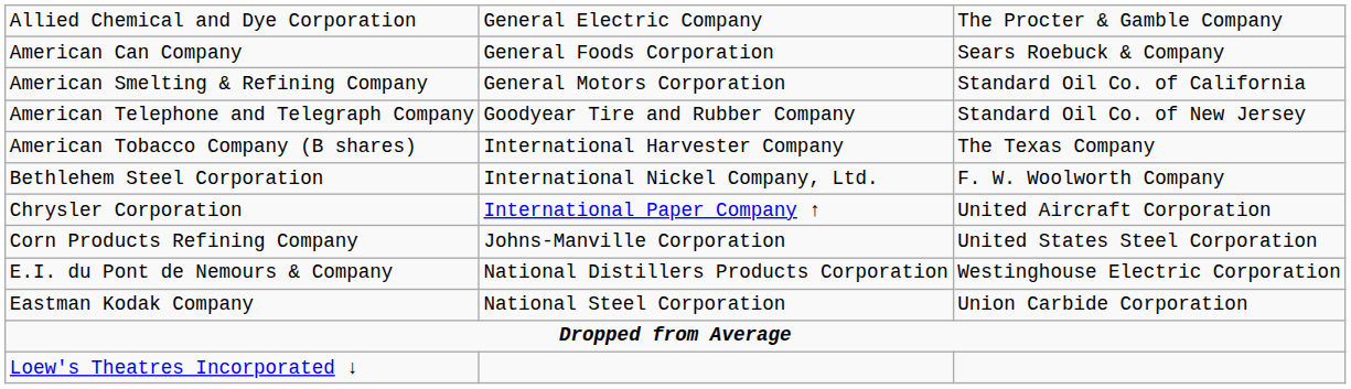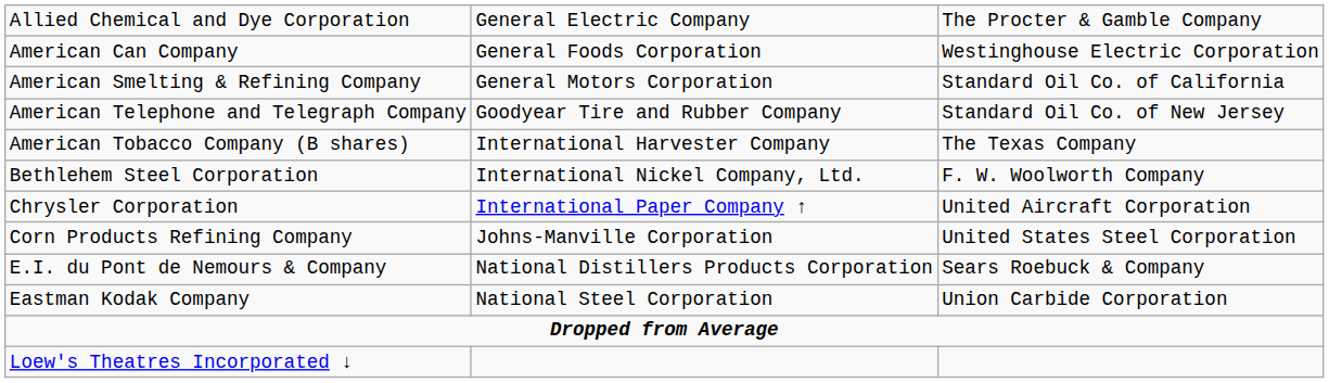American Can Company | column 3: Sears Roebuck & Company -> Westinghouse Electric Corporation
E.I. du Pont de Nemours & Company | column 3: Westinghouse Electric Corporation -> Sears Roebuck & Company
